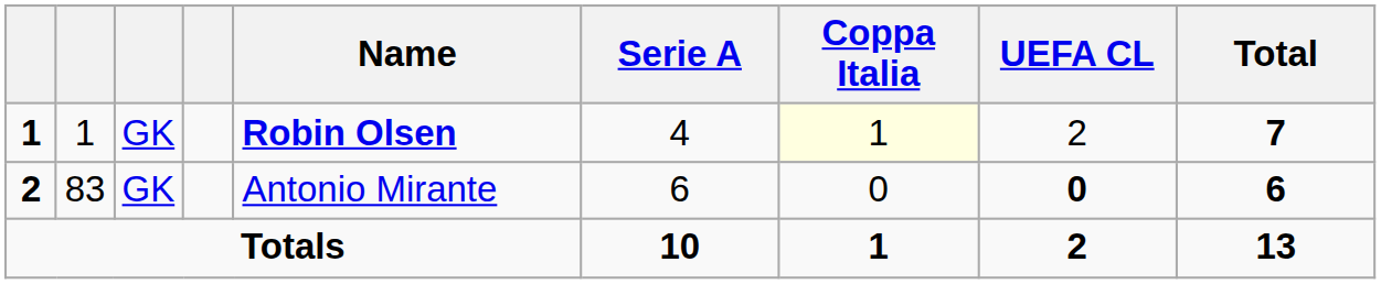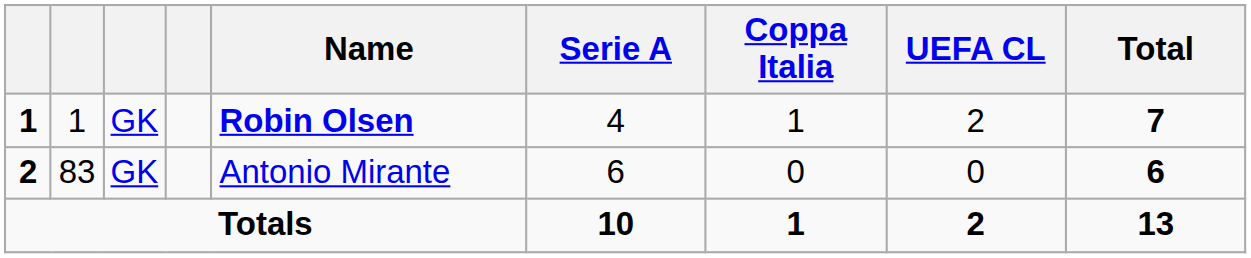row 2 | Coppa Italia: lightyellow background -> no background
row 3 | UEFA CL: bold -> normal
